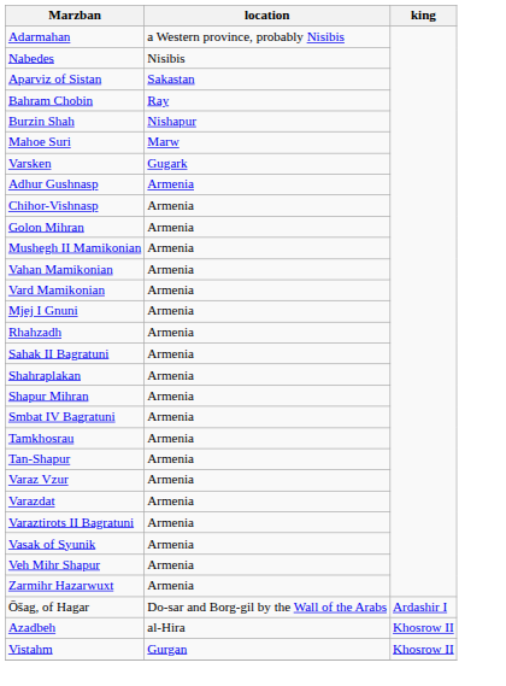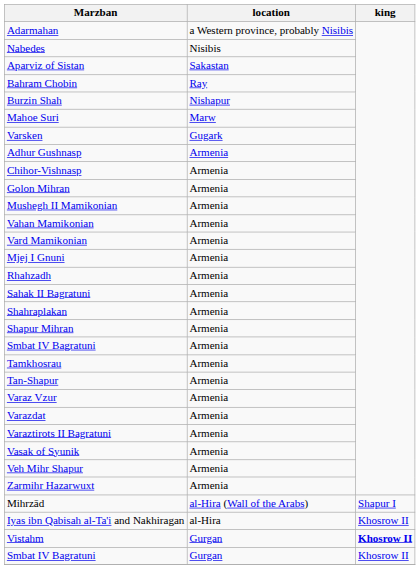+ row: Mihrzād | al-Hira (Wall of the Arabs) | Shapur I
- row: Ōšag, of Hagar | Do-sar and Borg-gil by the Wall of the Arabs | Ardashir I
+ row: Iyas ibn Qabisah al-Ta'i and Nakhiragan | al-Hira | Khosrow II
- row: Azadbeh | al-Hira | Khosrow II
Vistahm | king: normal -> bold
+ row: Smbat IV Bagratuni | Gurgan | Khosrow II
